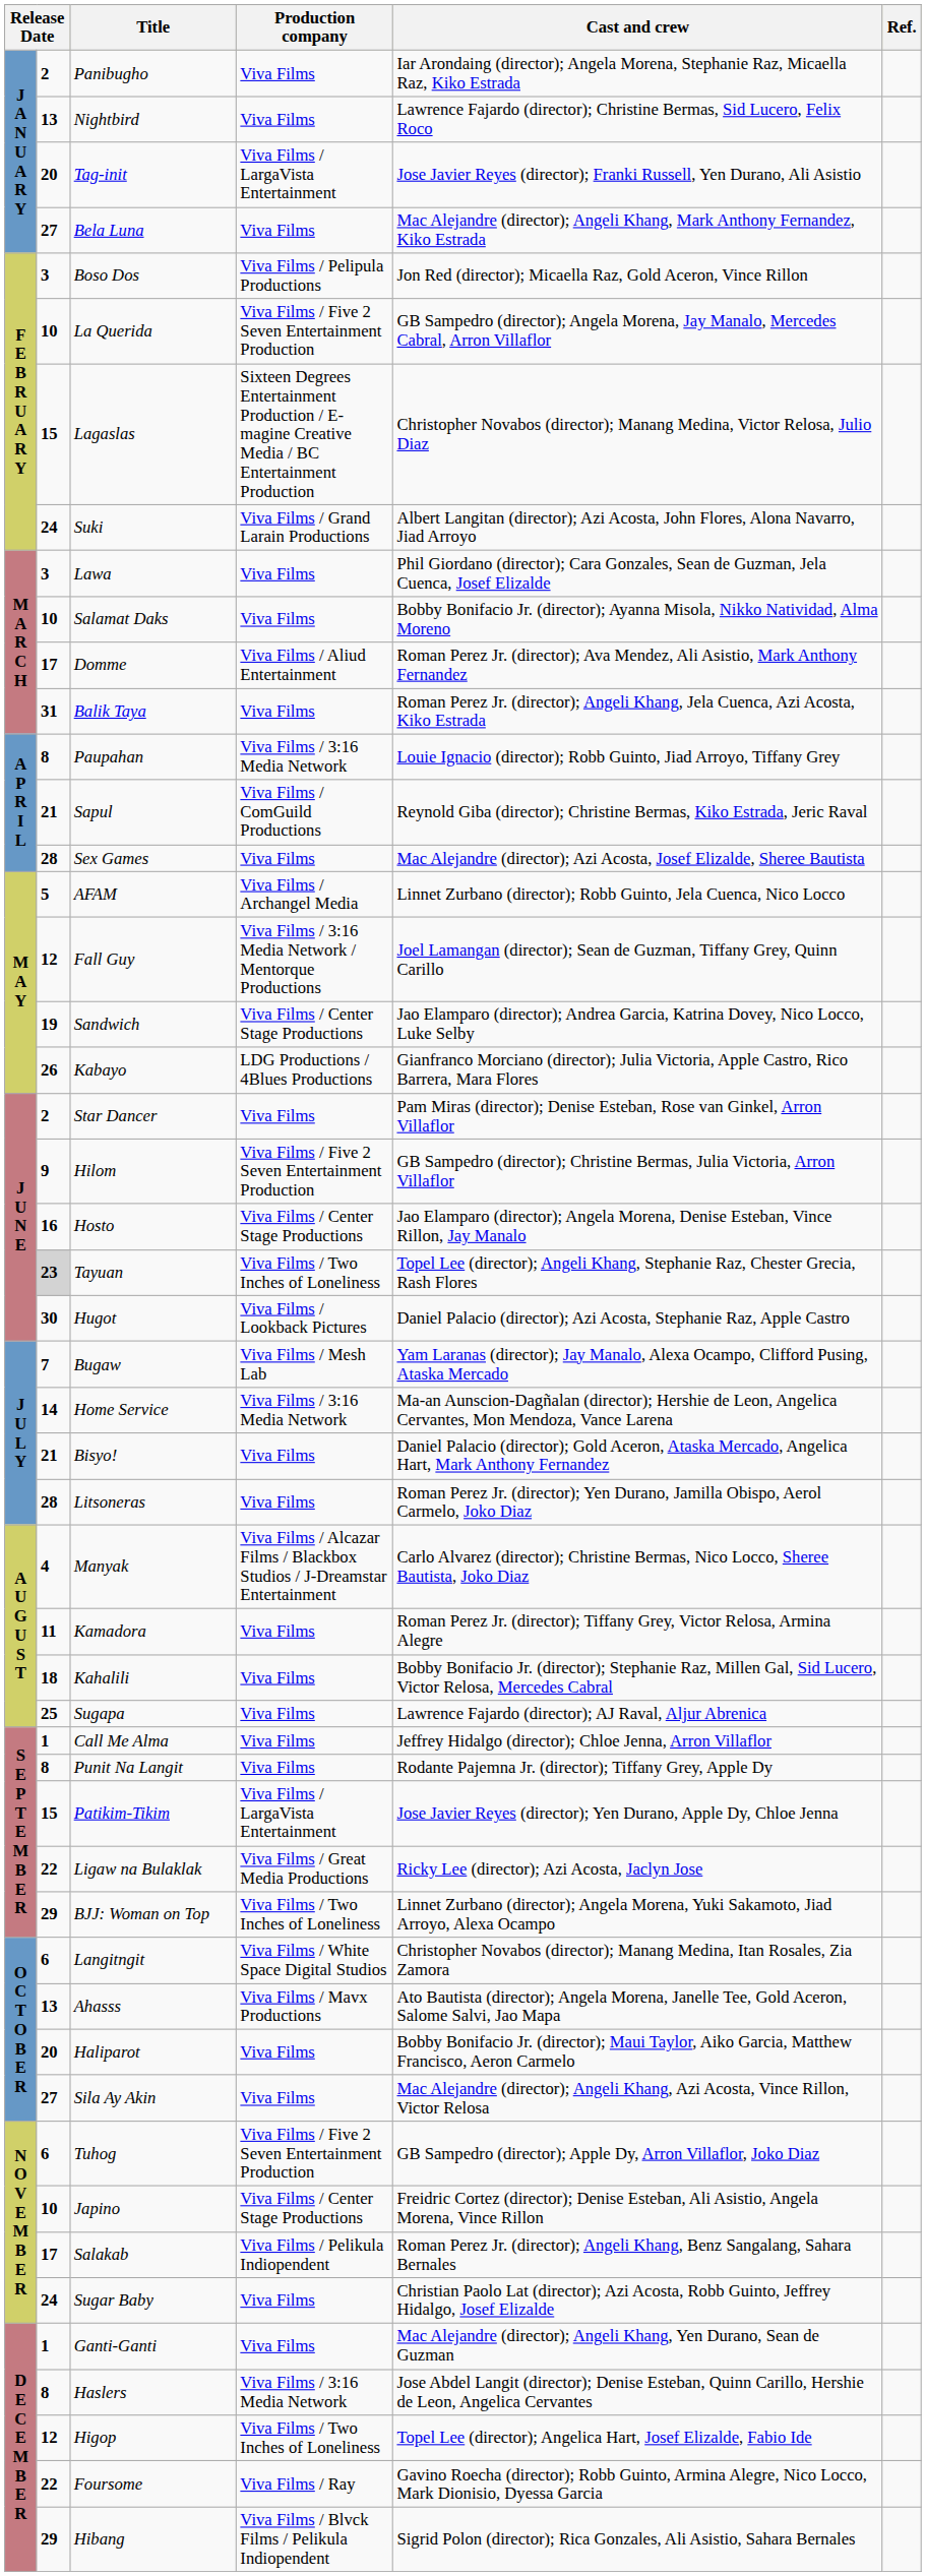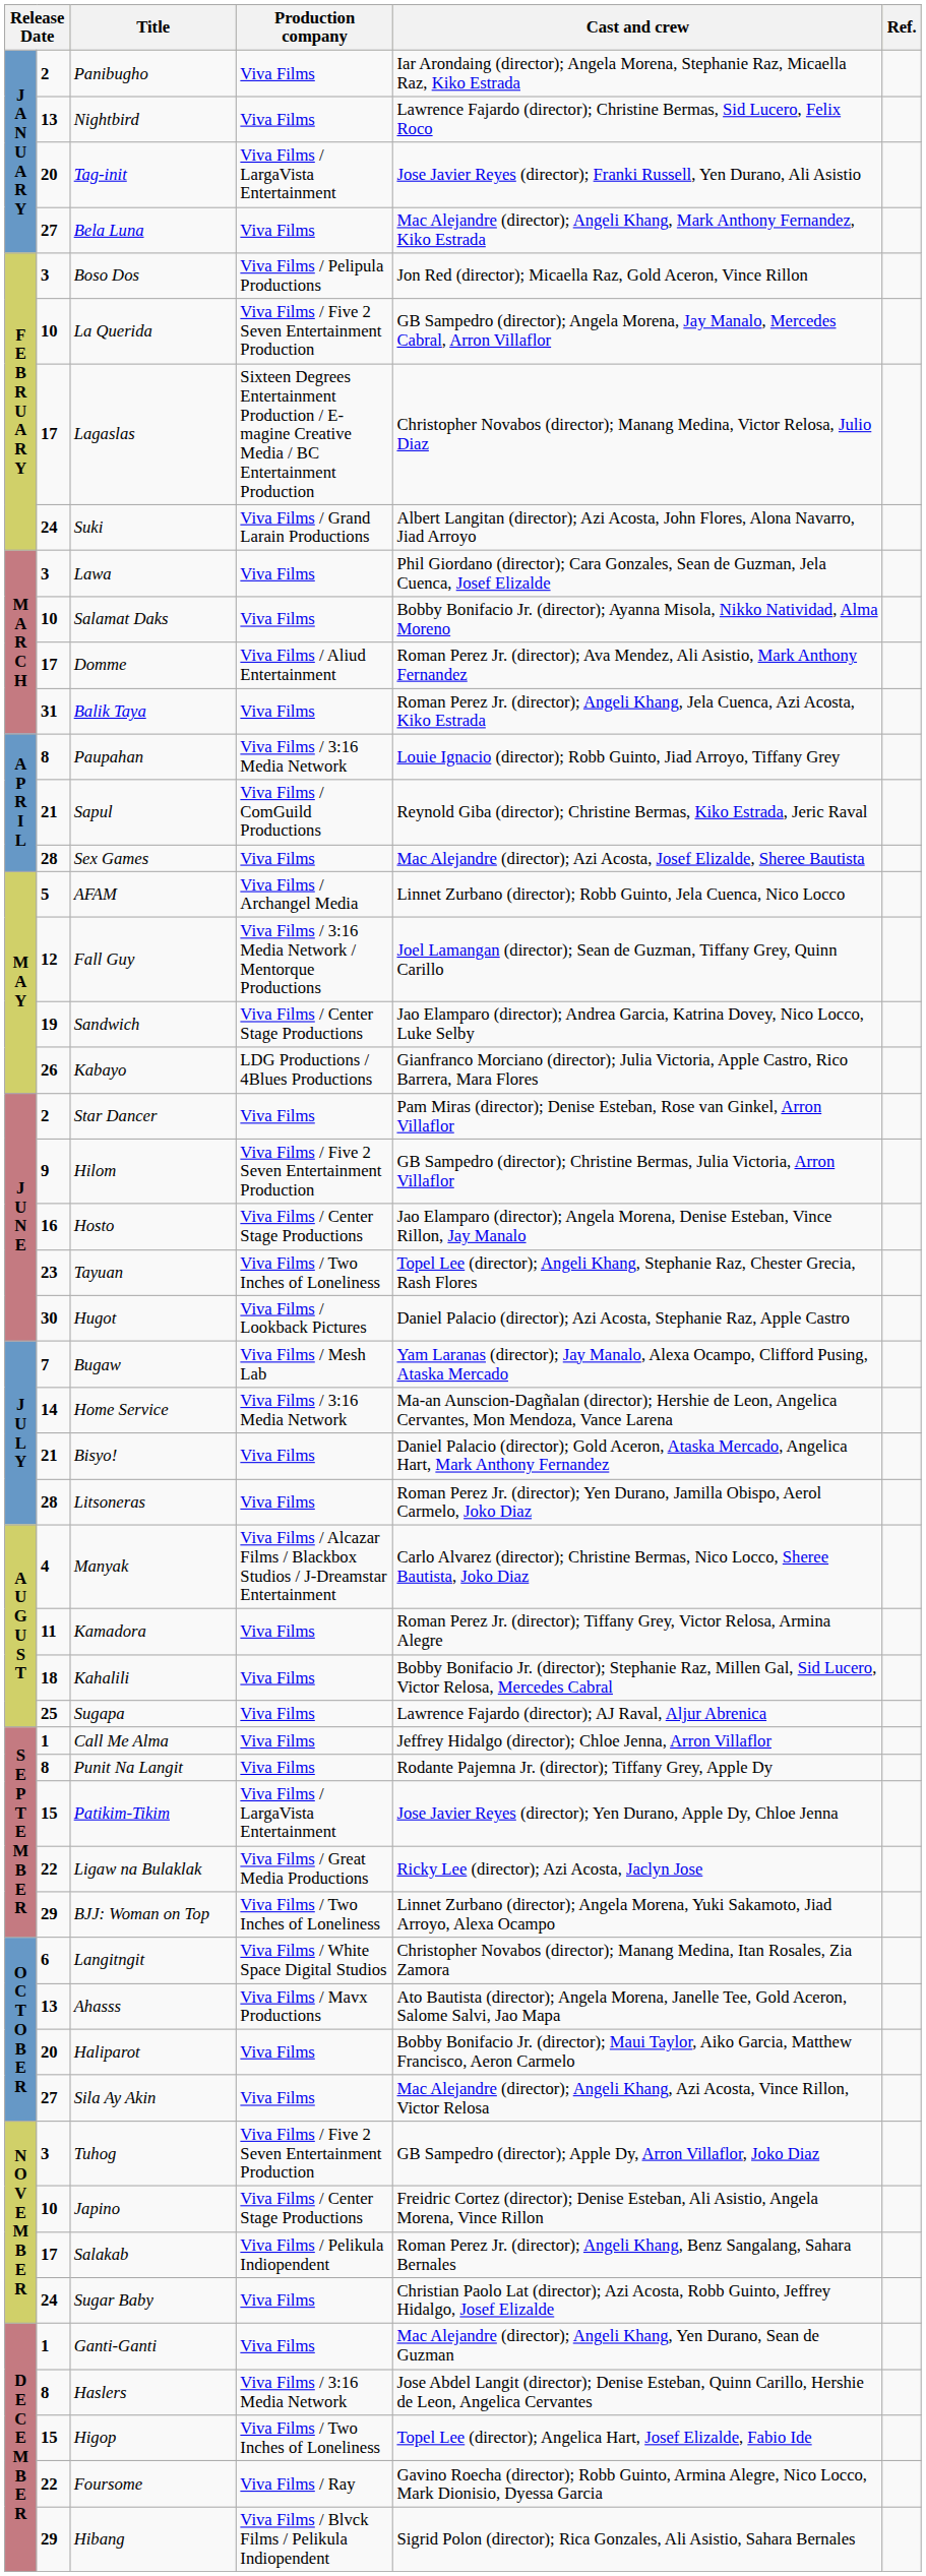Lagaslas | column 2: 15 -> 17
Tayuan | column 2: lightgrey background -> no background
Tuhog | column 2: 6 -> 3
Higop | column 2: 12 -> 15
